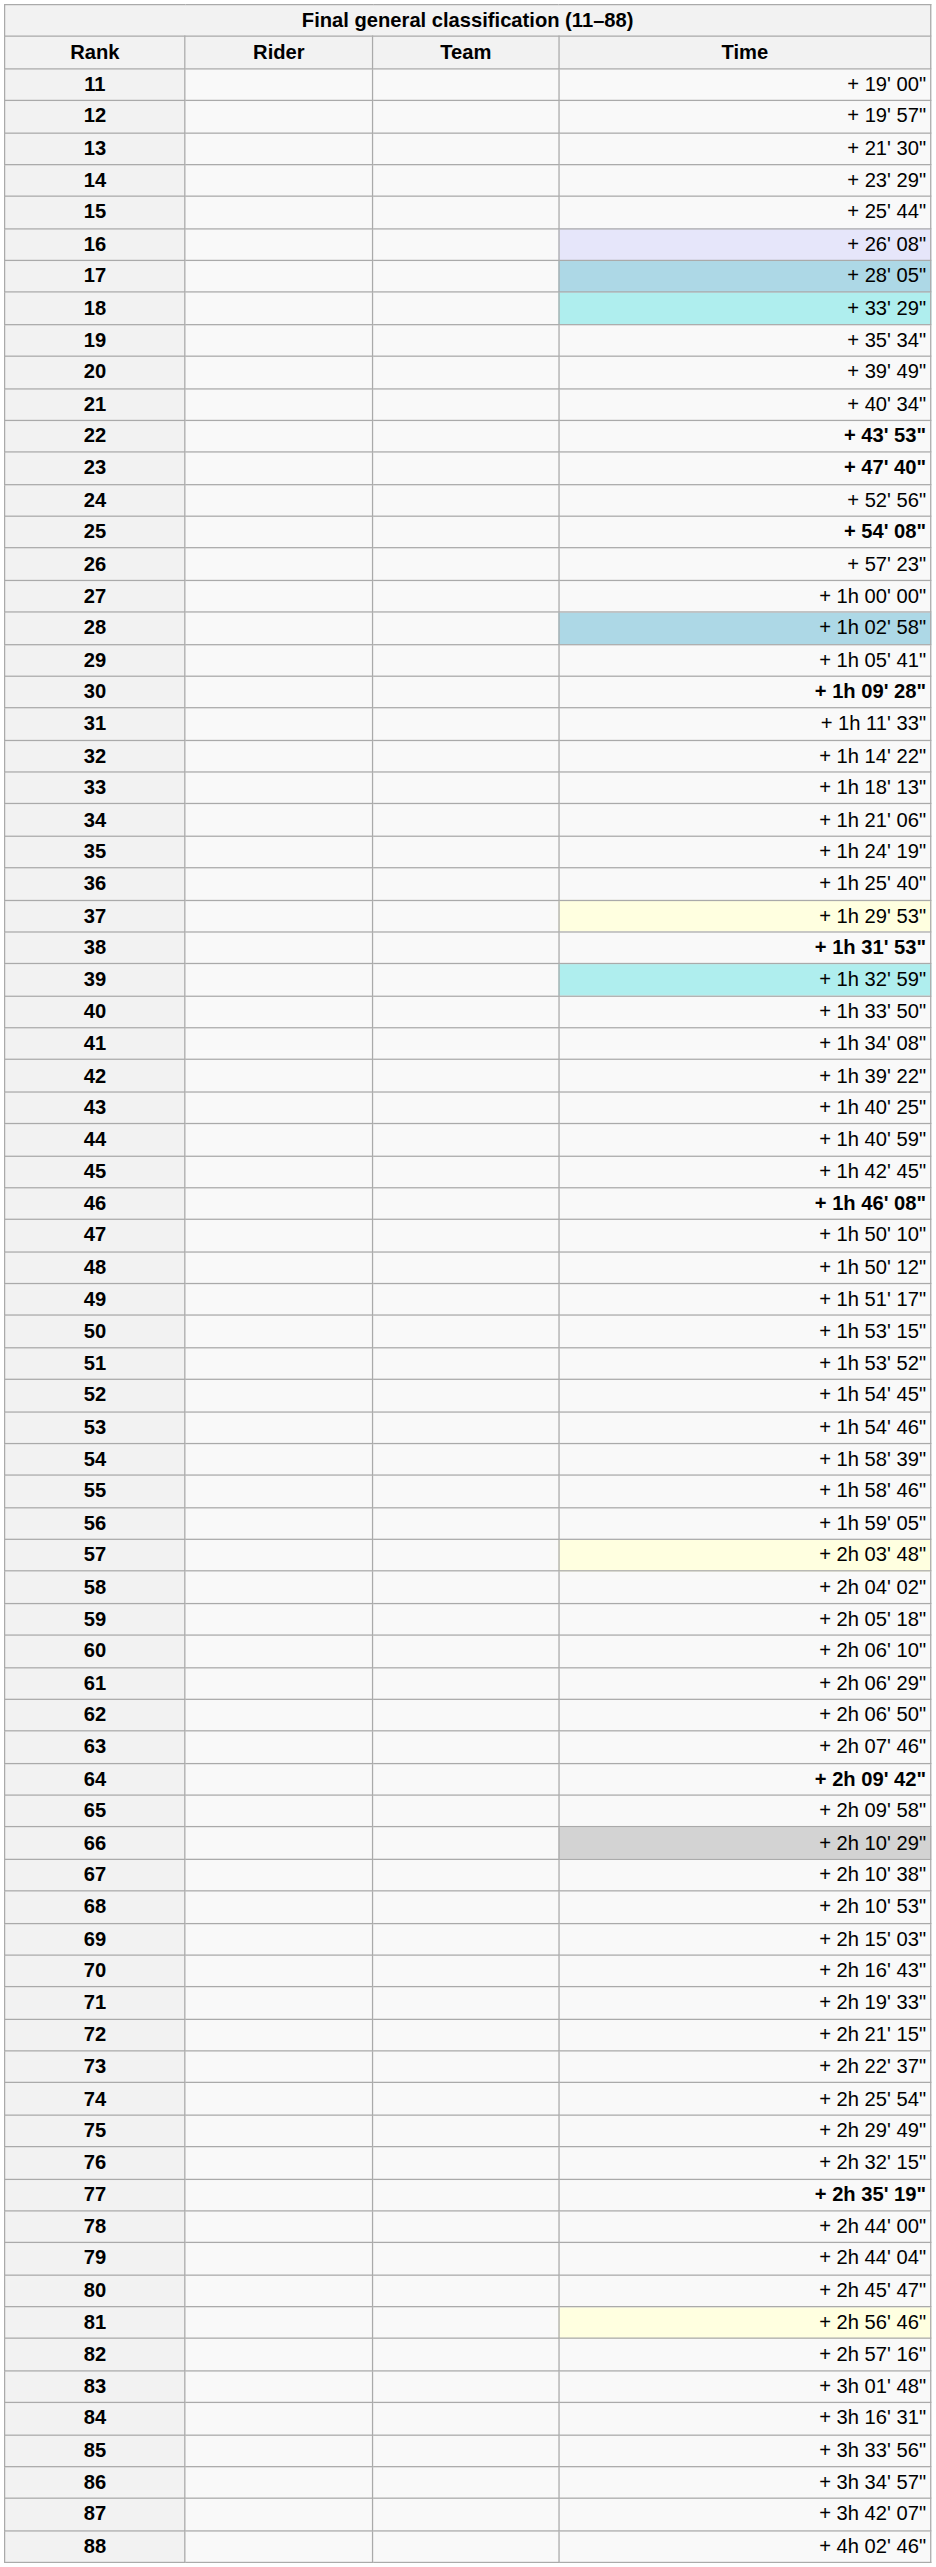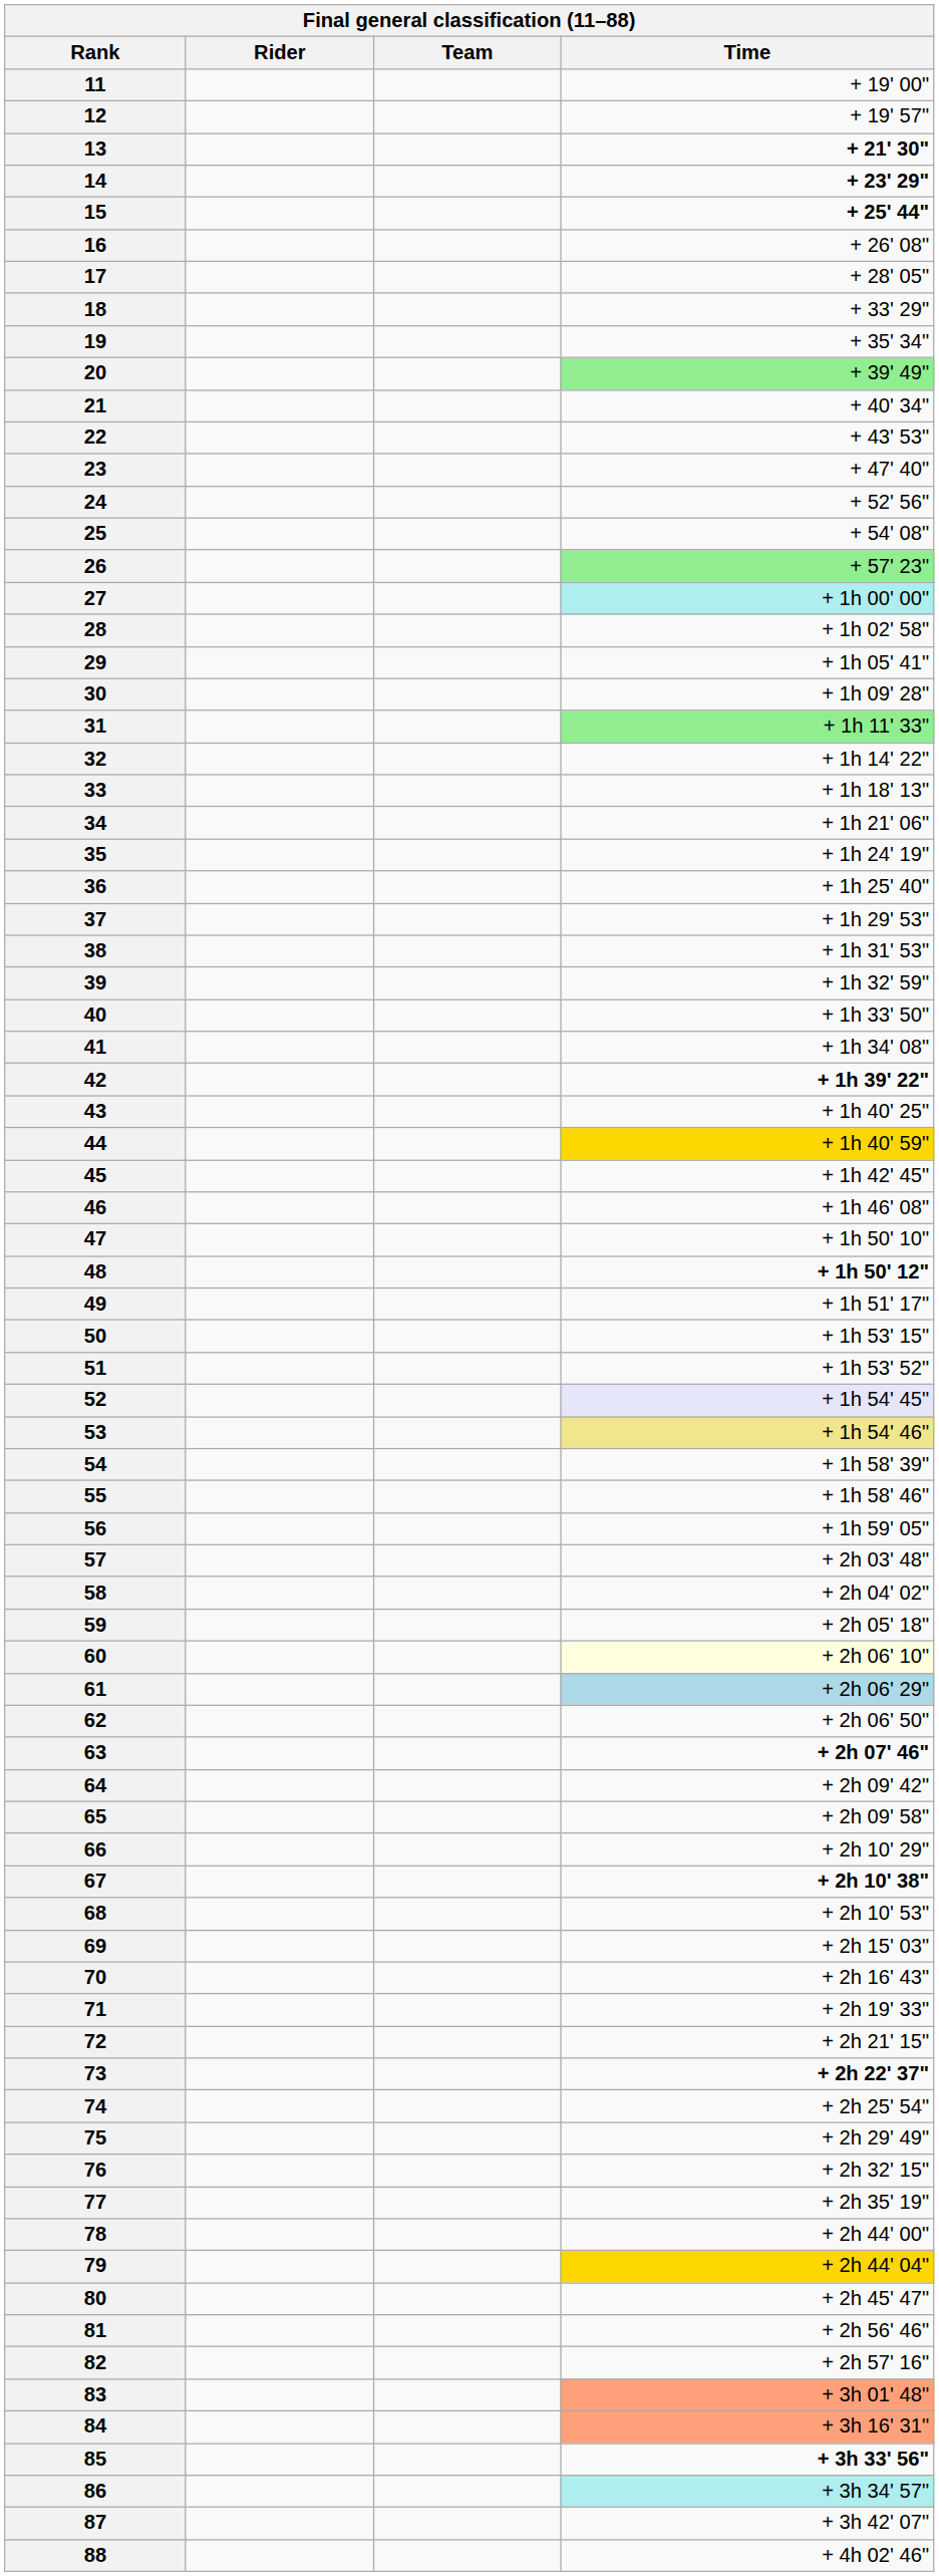13 | Time: normal -> bold
14 | Time: normal -> bold
15 | Time: normal -> bold
16 | Time: lavender background -> no background
17 | Time: lightblue background -> no background
18 | Time: paleturquoise background -> no background
20 | Time: no background -> lightgreen background
22 | Time: bold -> normal
23 | Time: bold -> normal
25 | Time: bold -> normal
26 | Time: no background -> lightgreen background
27 | Time: no background -> paleturquoise background
28 | Time: lightblue background -> no background
30 | Time: bold -> normal
31 | Time: no background -> lightgreen background
37 | Time: lightyellow background -> no background
38 | Time: bold -> normal
39 | Time: paleturquoise background -> no background
42 | Time: normal -> bold
44 | Time: no background -> gold background
46 | Time: bold -> normal
48 | Time: normal -> bold
52 | Time: no background -> lavender background
53 | Time: no background -> khaki background
57 | Time: lightyellow background -> no background
60 | Time: no background -> lightyellow background
61 | Time: no background -> lightblue background
63 | Time: normal -> bold
64 | Time: bold -> normal
66 | Time: lightgrey background -> no background
67 | Time: normal -> bold
73 | Time: normal -> bold
77 | Time: bold -> normal
79 | Time: no background -> gold background
81 | Time: lightyellow background -> no background
83 | Time: no background -> lightsalmon background
84 | Time: no background -> lightsalmon background
85 | Time: normal -> bold
86 | Time: no background -> paleturquoise background
